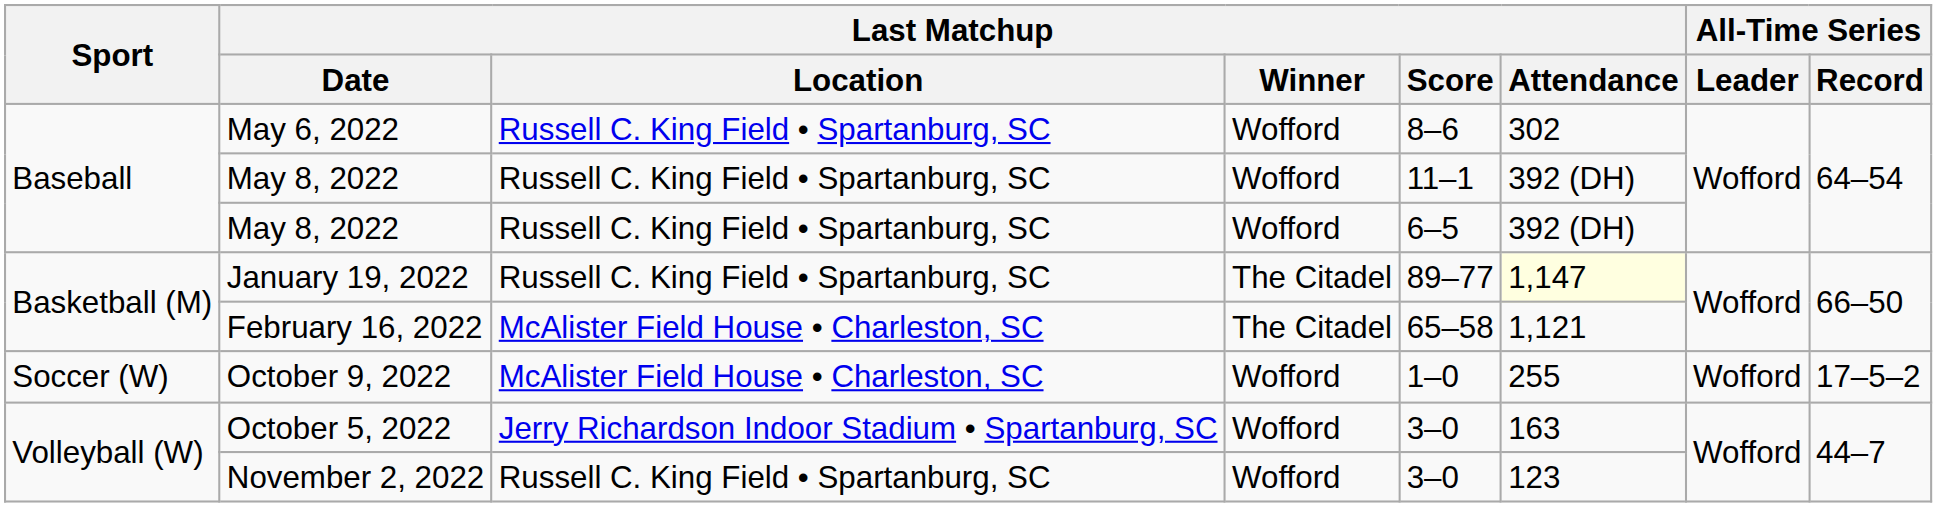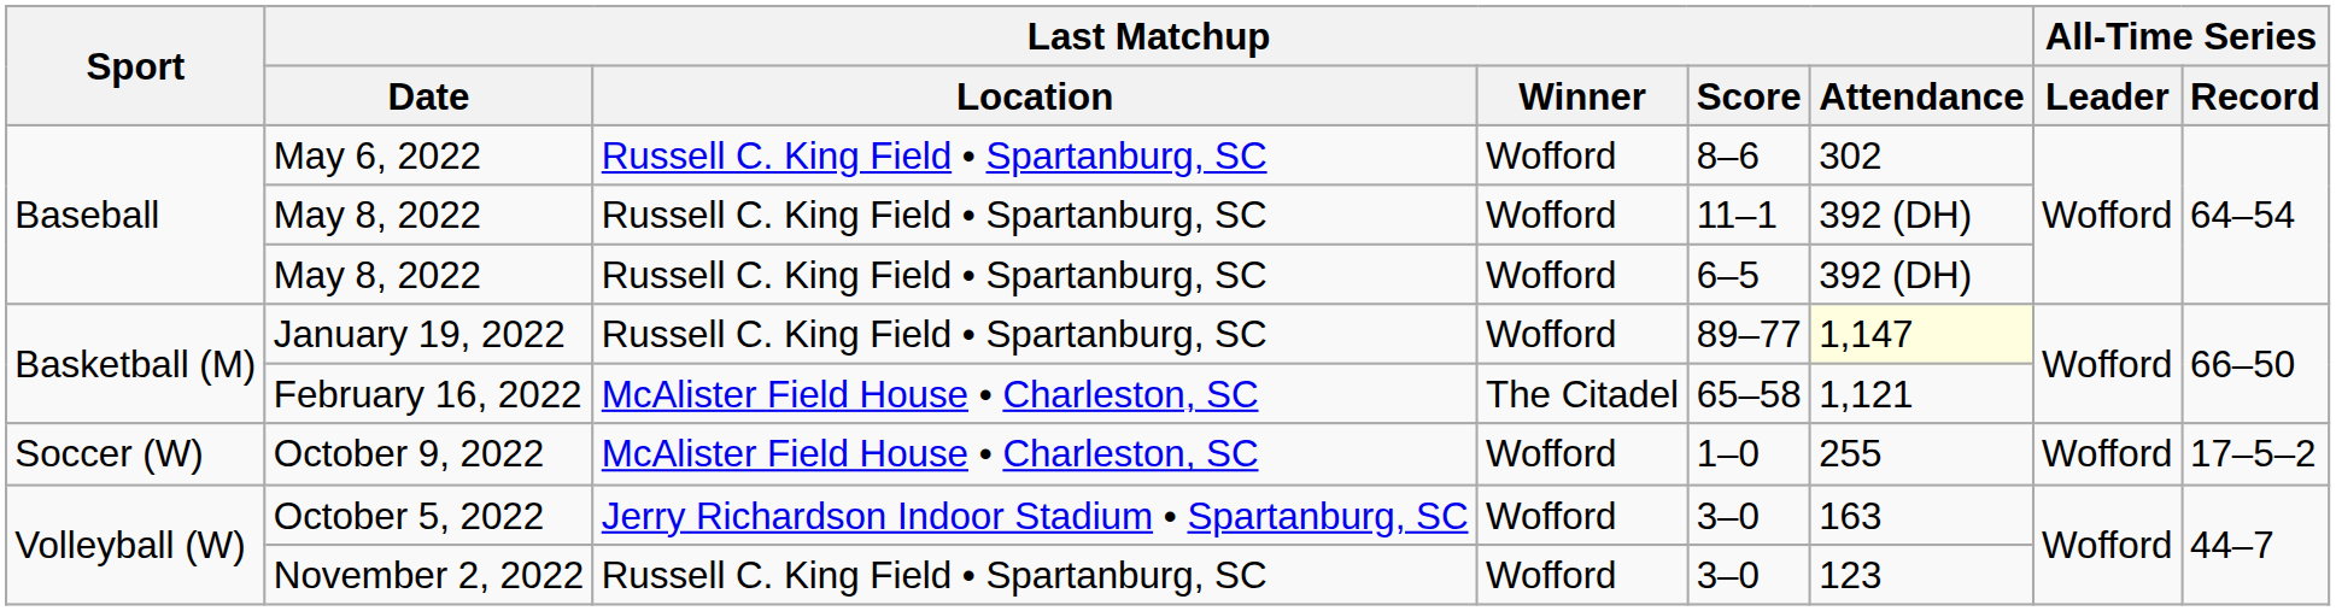January 19, 2022 | Last Matchup / Winner: The Citadel -> Wofford
